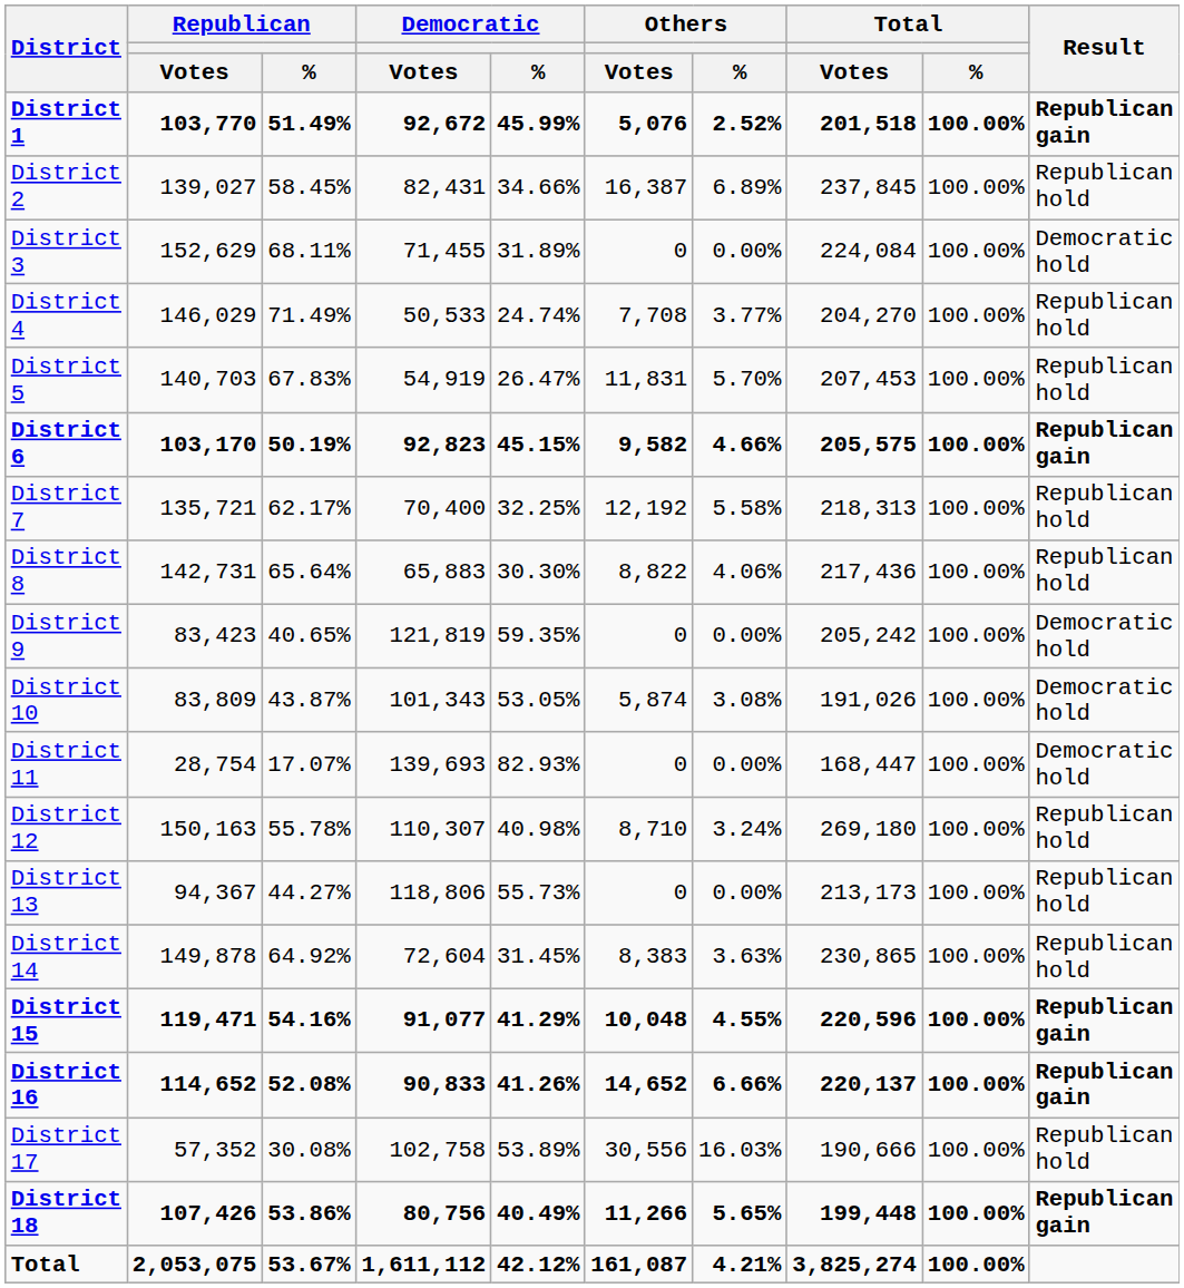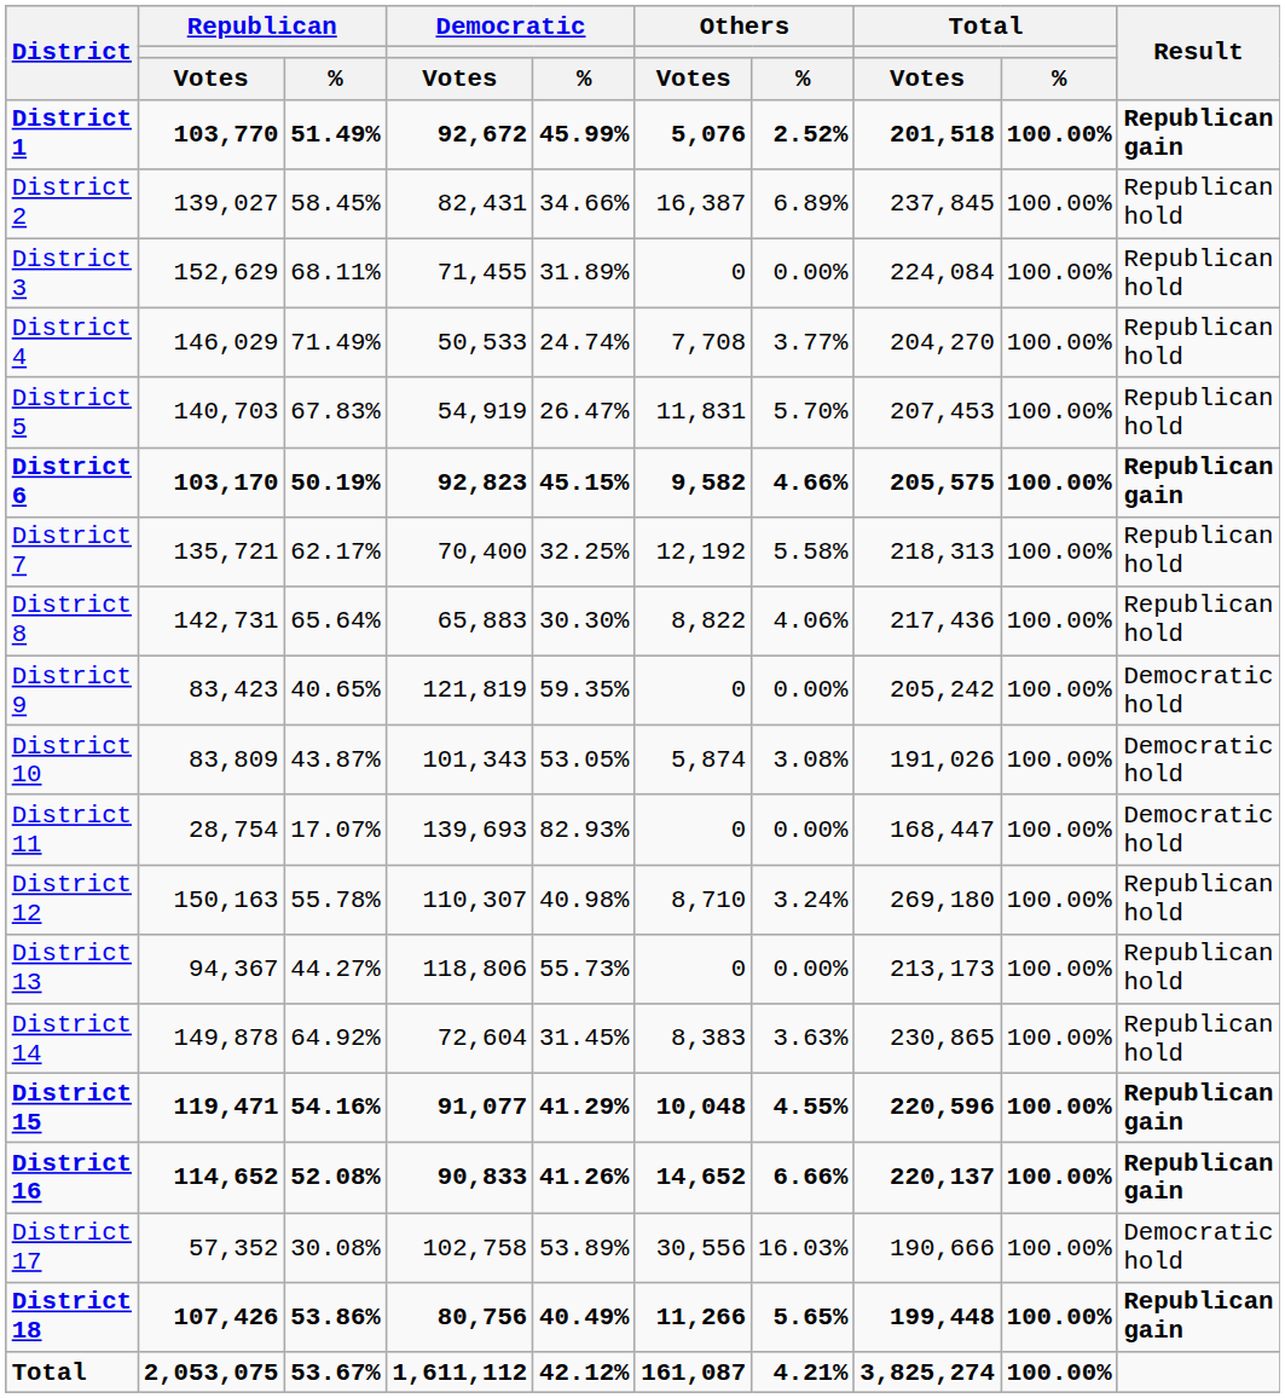District 3 | Result: Democratic hold -> Republican hold
District 17 | Result: Republican hold -> Democratic hold
